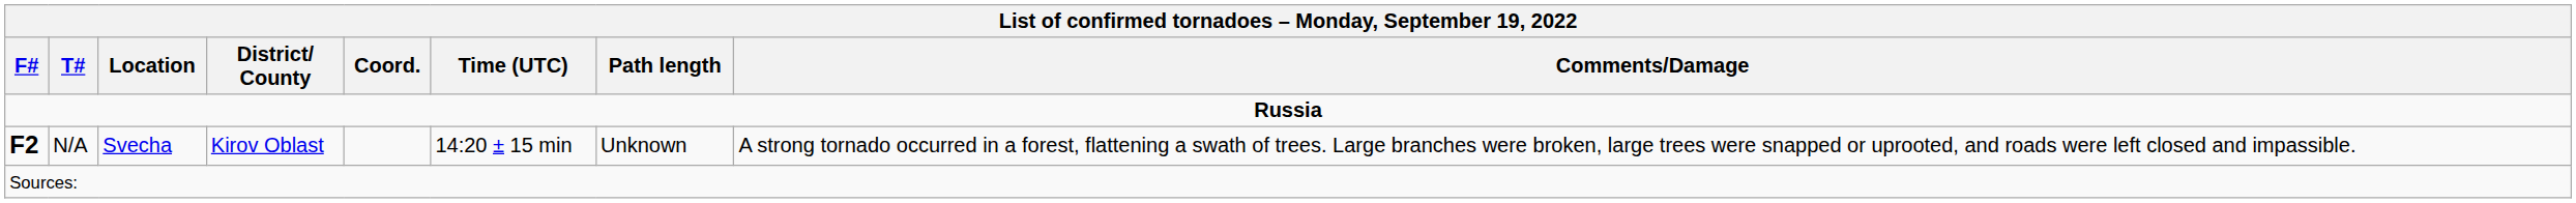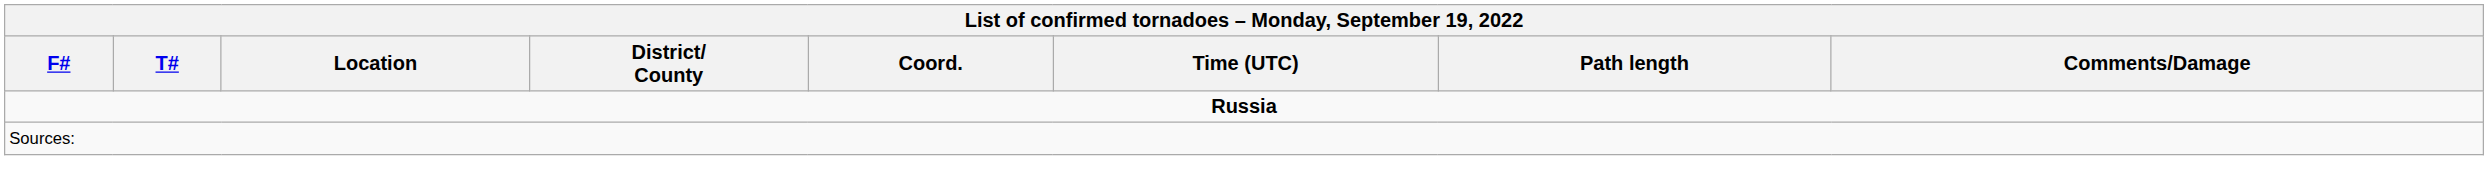- row: F2 | N/A | Svecha | Kirov Oblast | 14:20 ± 15 min | Unknown | A strong tornado occurred in a forest, flattening a swath of trees. Large branches were broken, large trees were snapped or uprooted, and roads were left closed and impassible.
